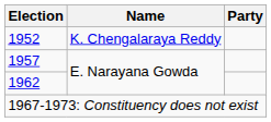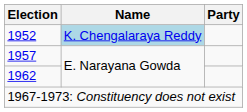1952 | Name: no background -> lightblue background
